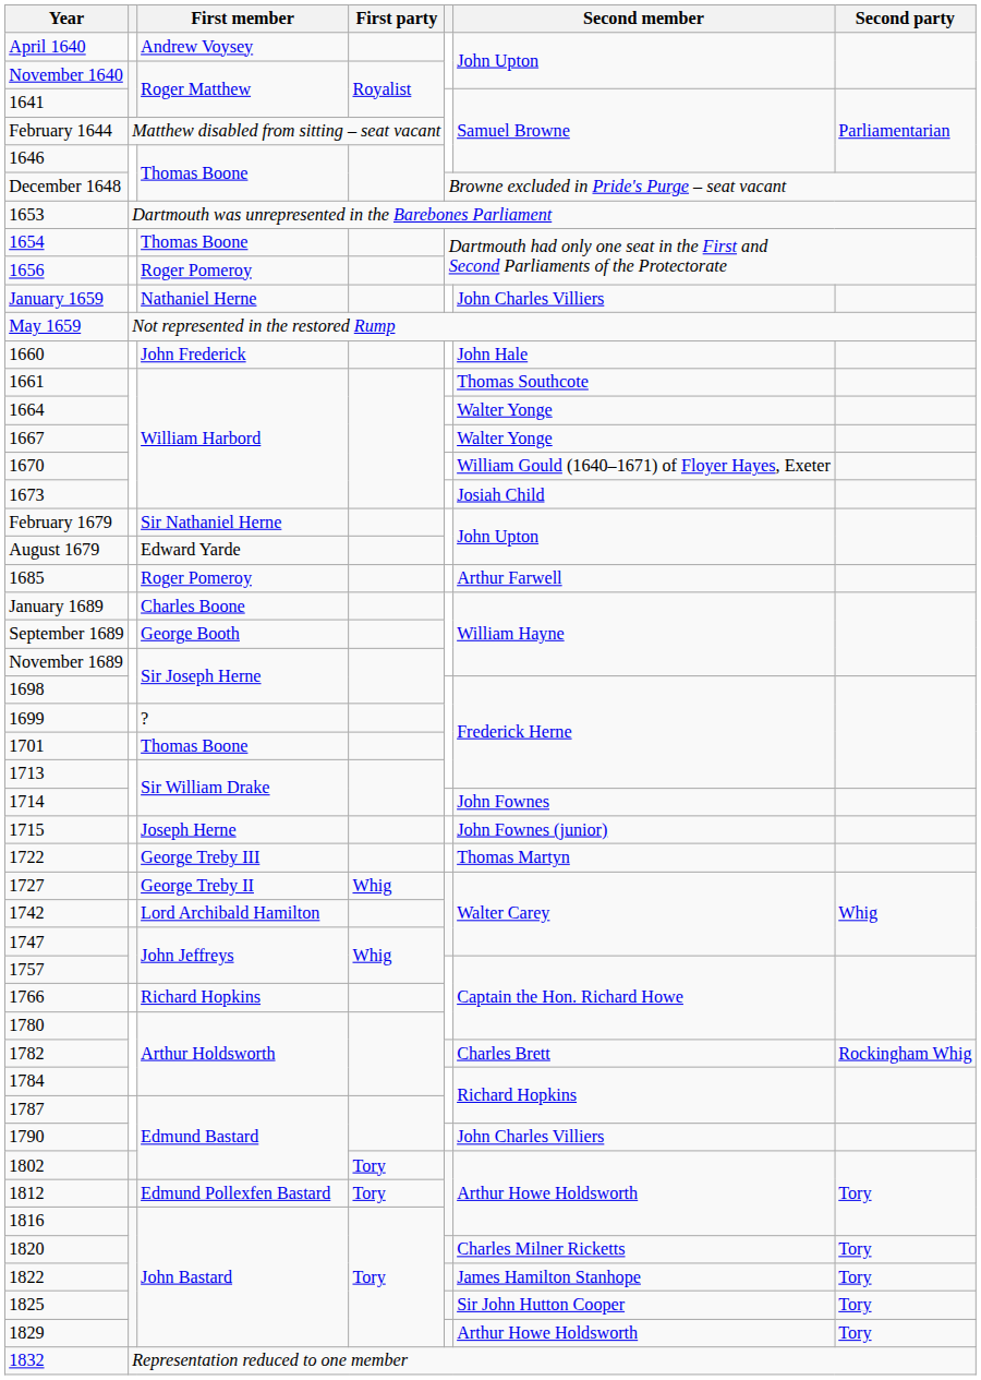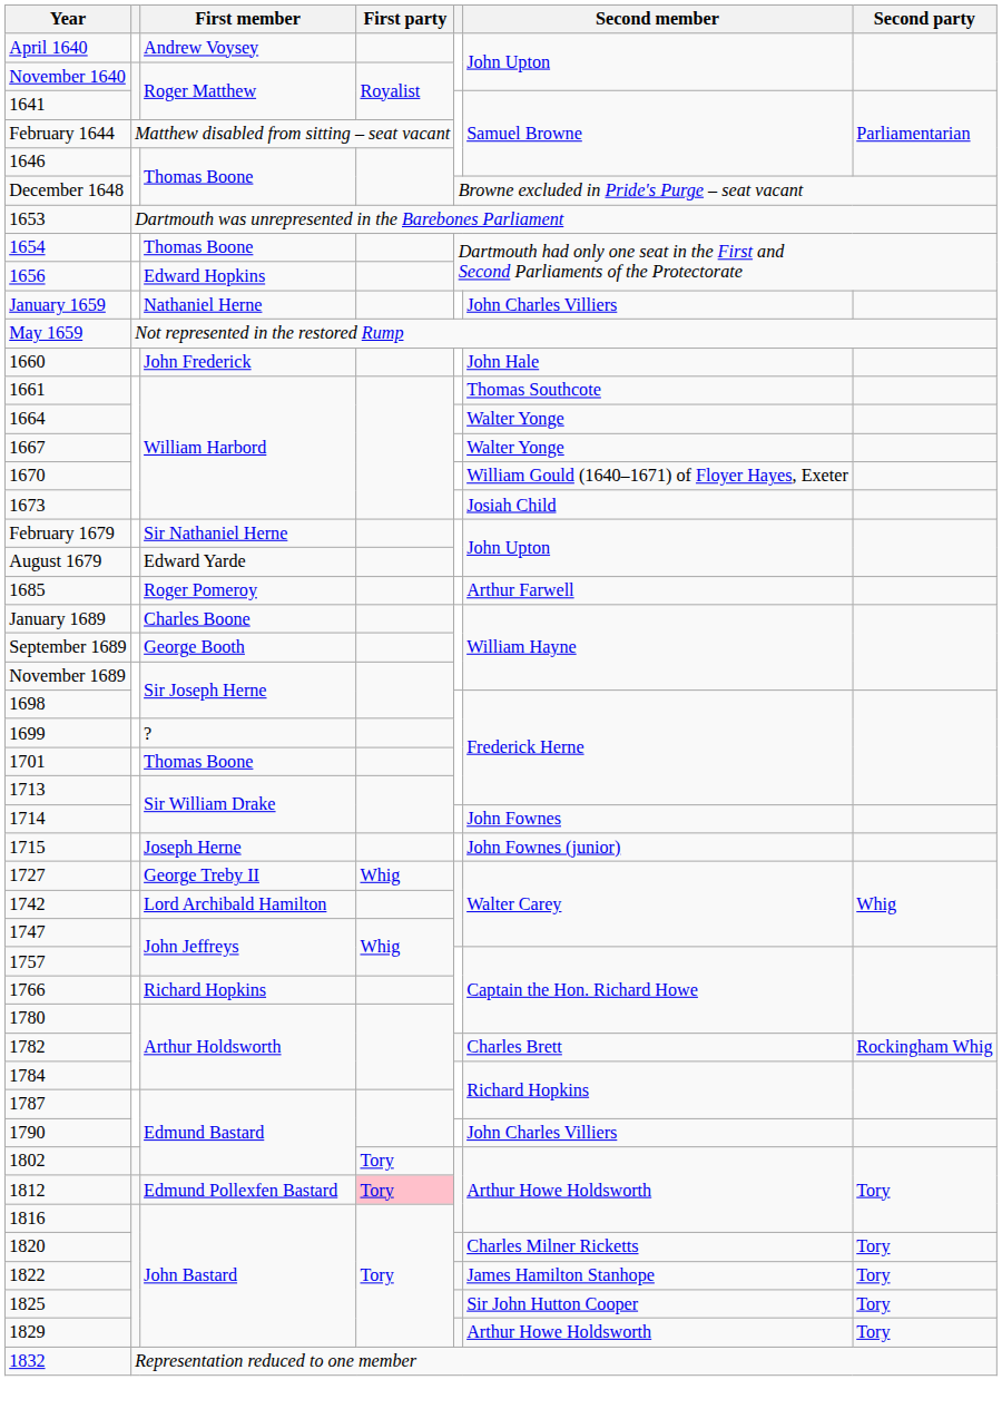1656 | First member: Roger Pomeroy -> Edward Hopkins
- row: 1722 | George Treby III | Thomas Martyn
1812 | First party: no background -> pink background
